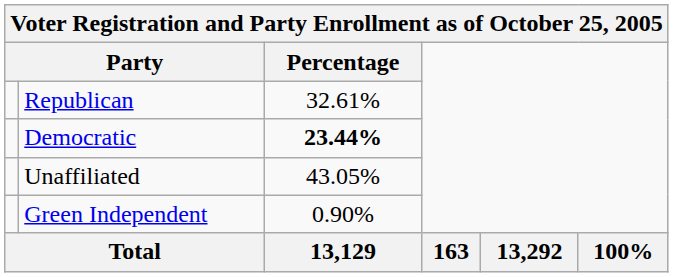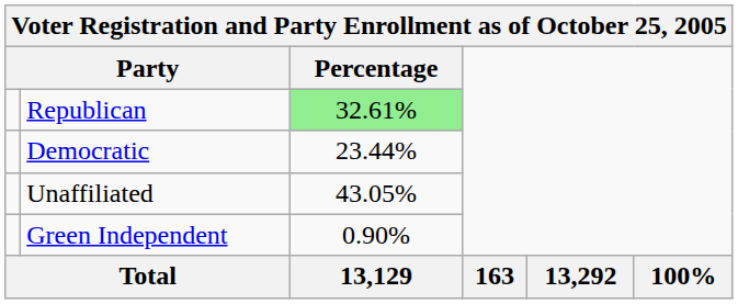Republican | Percentage: no background -> lightgreen background
Democratic | Percentage: bold -> normal
